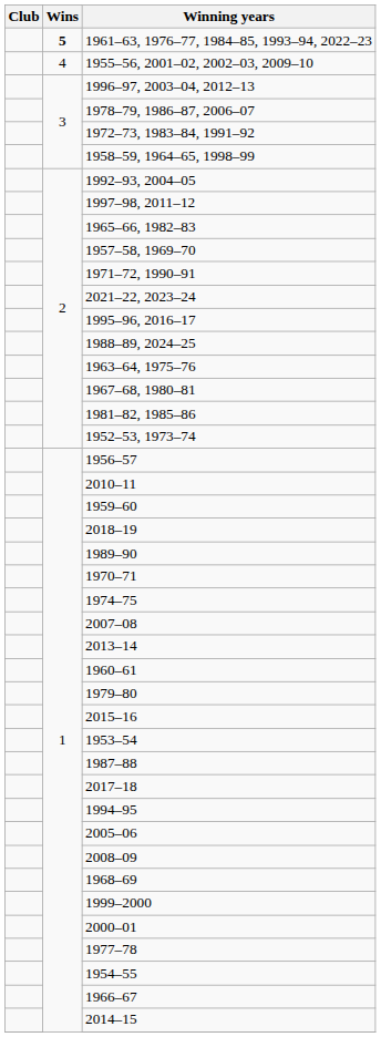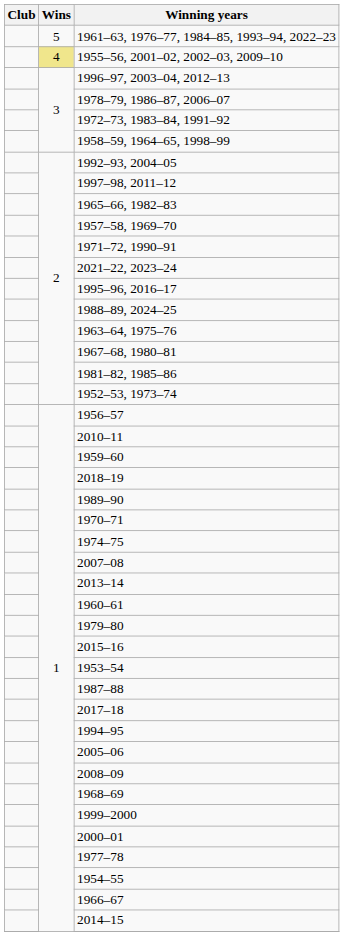1961–63, 1976–77, 1984–85, 1993–94, 2022–23 | Wins: bold -> normal
1955–56, 2001–02, 2002–03, 2009–10 | Wins: no background -> khaki background
